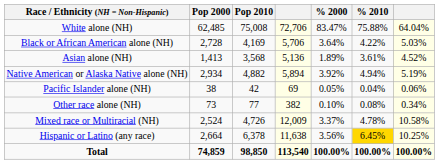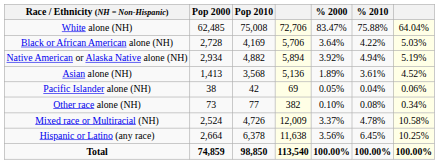rows swapped: Native American or Alaska Native alone (NH) <-> Asian alone (NH)
Hispanic or Latino (any race) | % 2010: gold background -> no background
